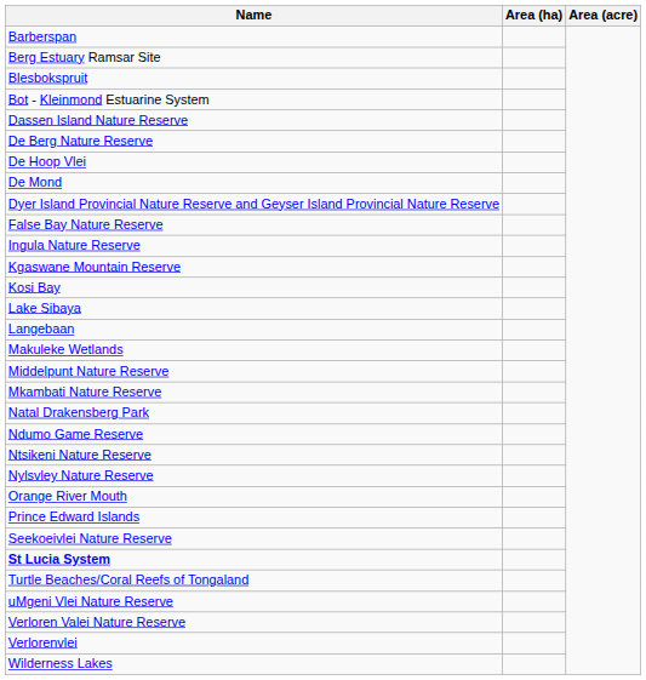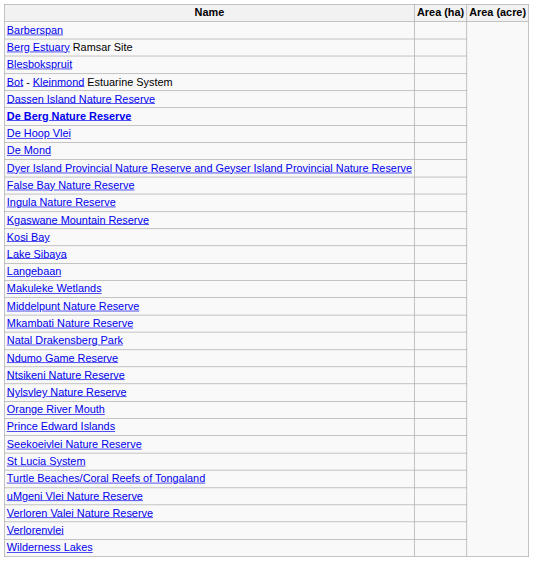De Berg Nature Reserve | Name: normal -> bold
St Lucia System | Name: bold -> normal
